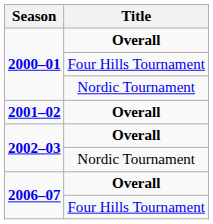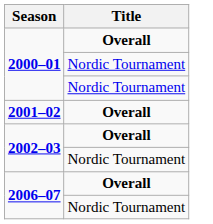row 3 | Title: Four Hills Tournament -> Nordic Tournament
row 9 | Title: Four Hills Tournament -> Nordic Tournament
